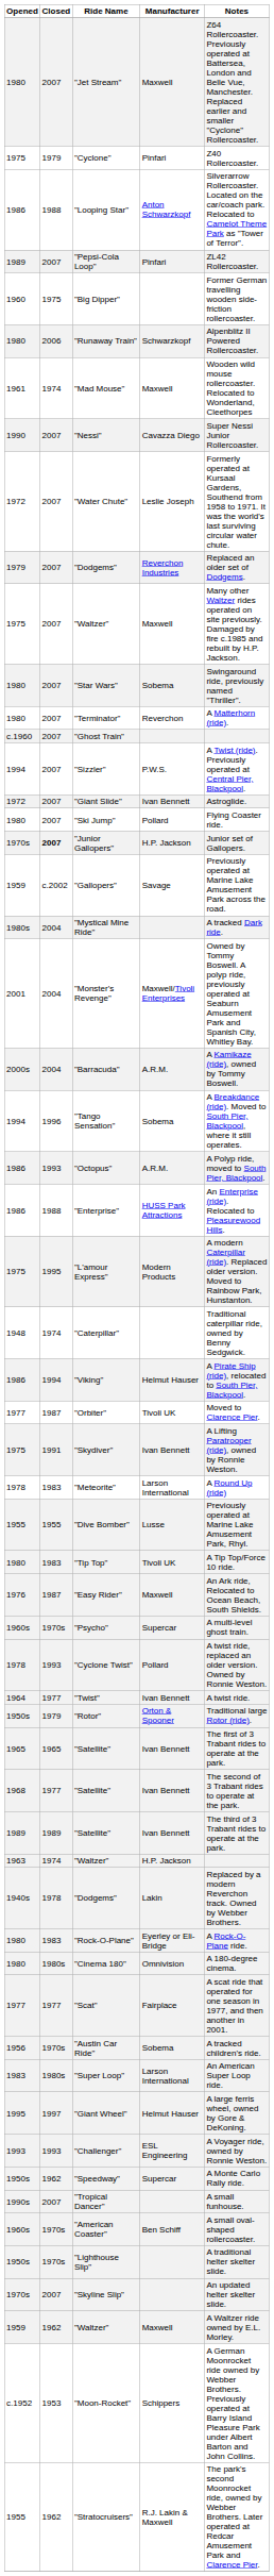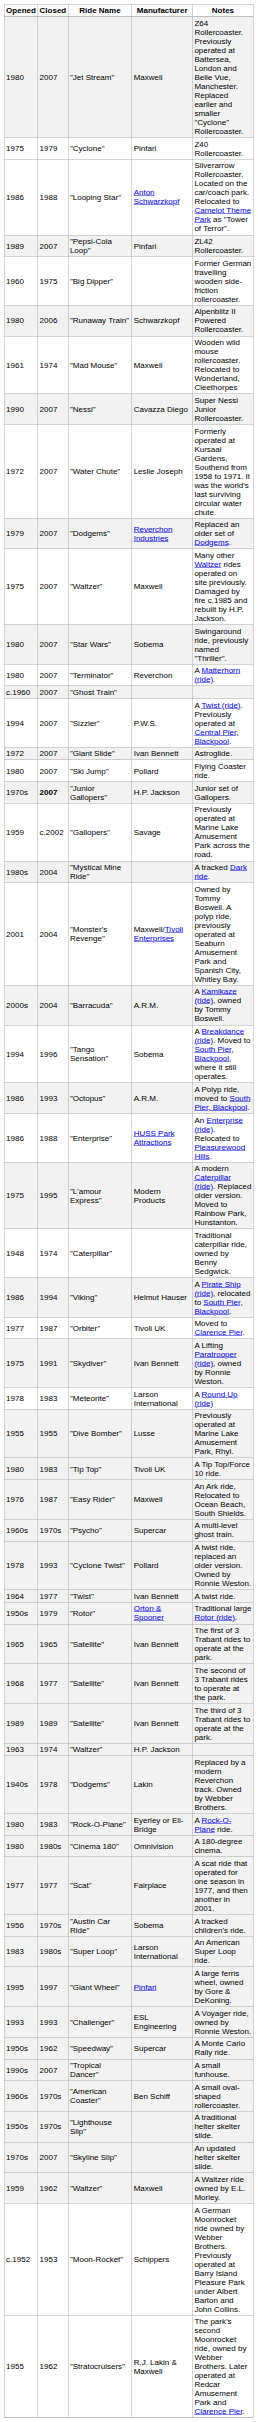"Giant Wheel" | Manufacturer: Helmut Hauser -> Pinfari
